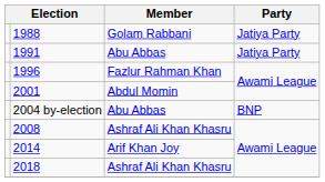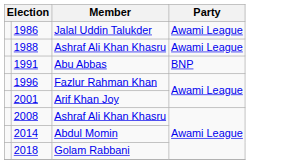+ row: 1986 | Jalal Uddin Talukder | Awami League
1988 | Member: Golam Rabbani -> Ashraf Ali Khan Khasru
1988 | Party: Jatiya Party -> Awami League
1991 | Party: Jatiya Party -> BNP
2001 | Member: Abdul Momin -> Arif Khan Joy
- row: 2004 by-election | Abu Abbas | BNP
2014 | Member: Arif Khan Joy -> Abdul Momin
2018 | Member: Ashraf Ali Khan Khasru -> Golam Rabbani
